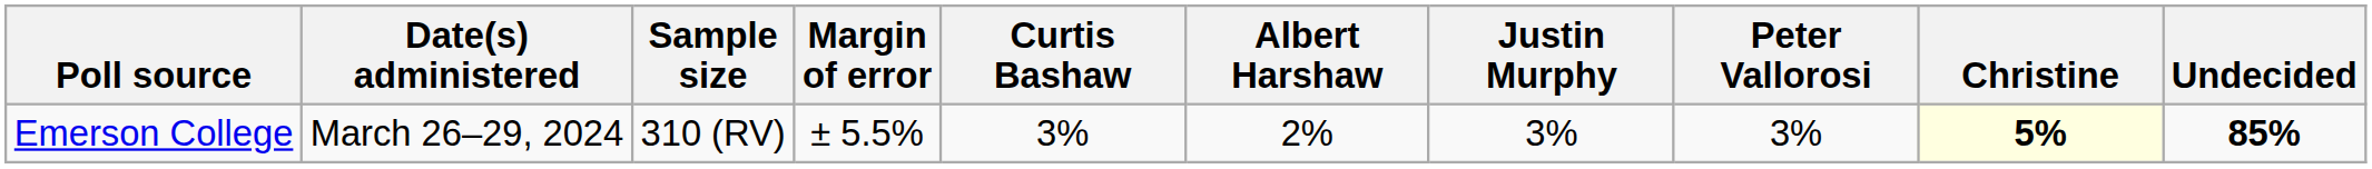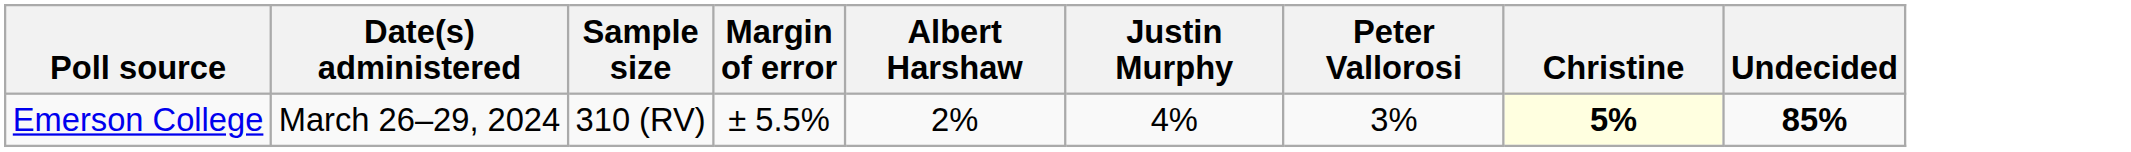- column: Curtis Bashaw | 3%
Emerson College | Justin Murphy: 3% -> 4%
